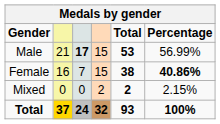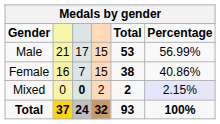Male | column 3: bold -> normal
Female | Percentage: bold -> normal
Mixed | column 3: normal -> bold
Mixed | Percentage: no background -> lavender background
